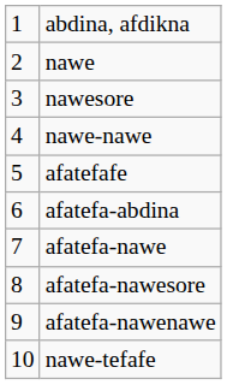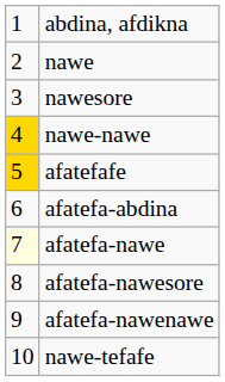nawe-nawe | column 1: no background -> gold background
afatefafe | column 1: no background -> gold background
afatefa-nawe | column 1: no background -> lightyellow background
